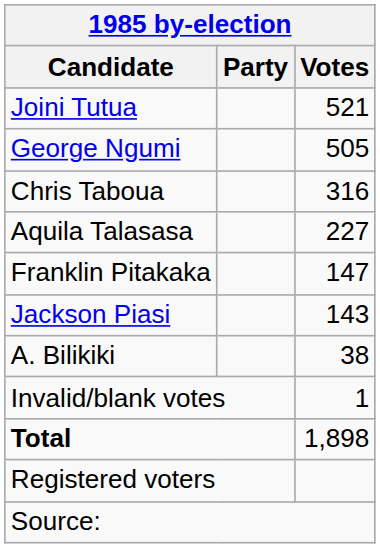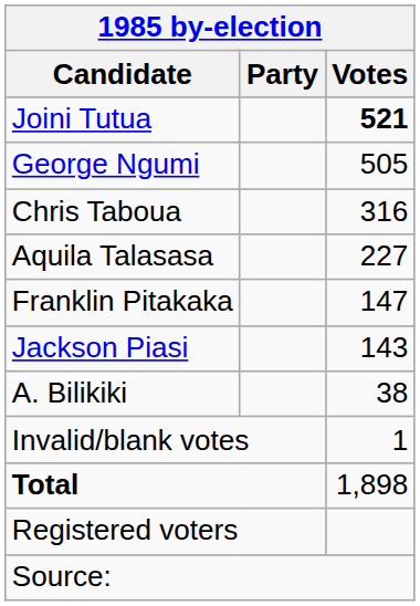Joini Tutua | Votes: normal -> bold
